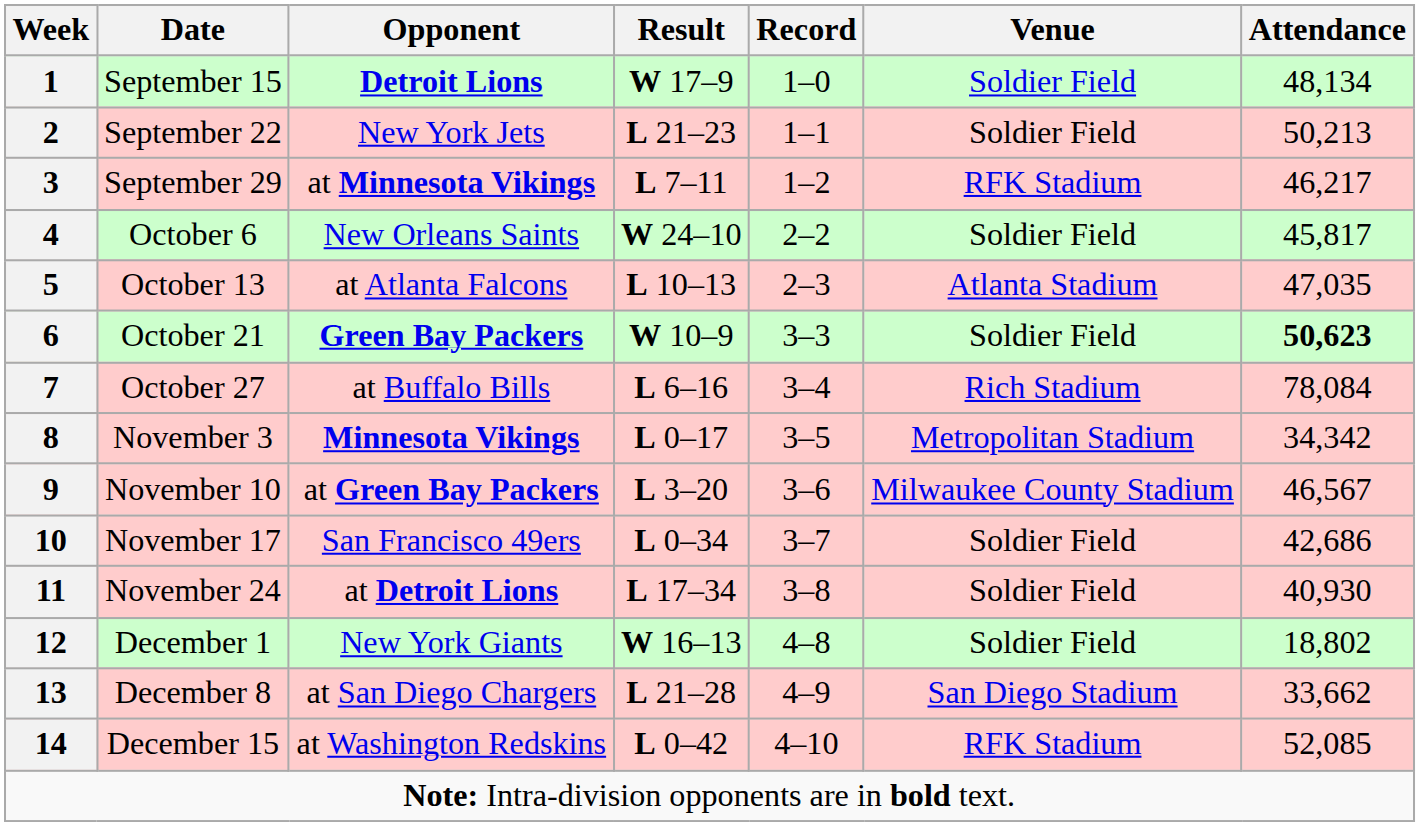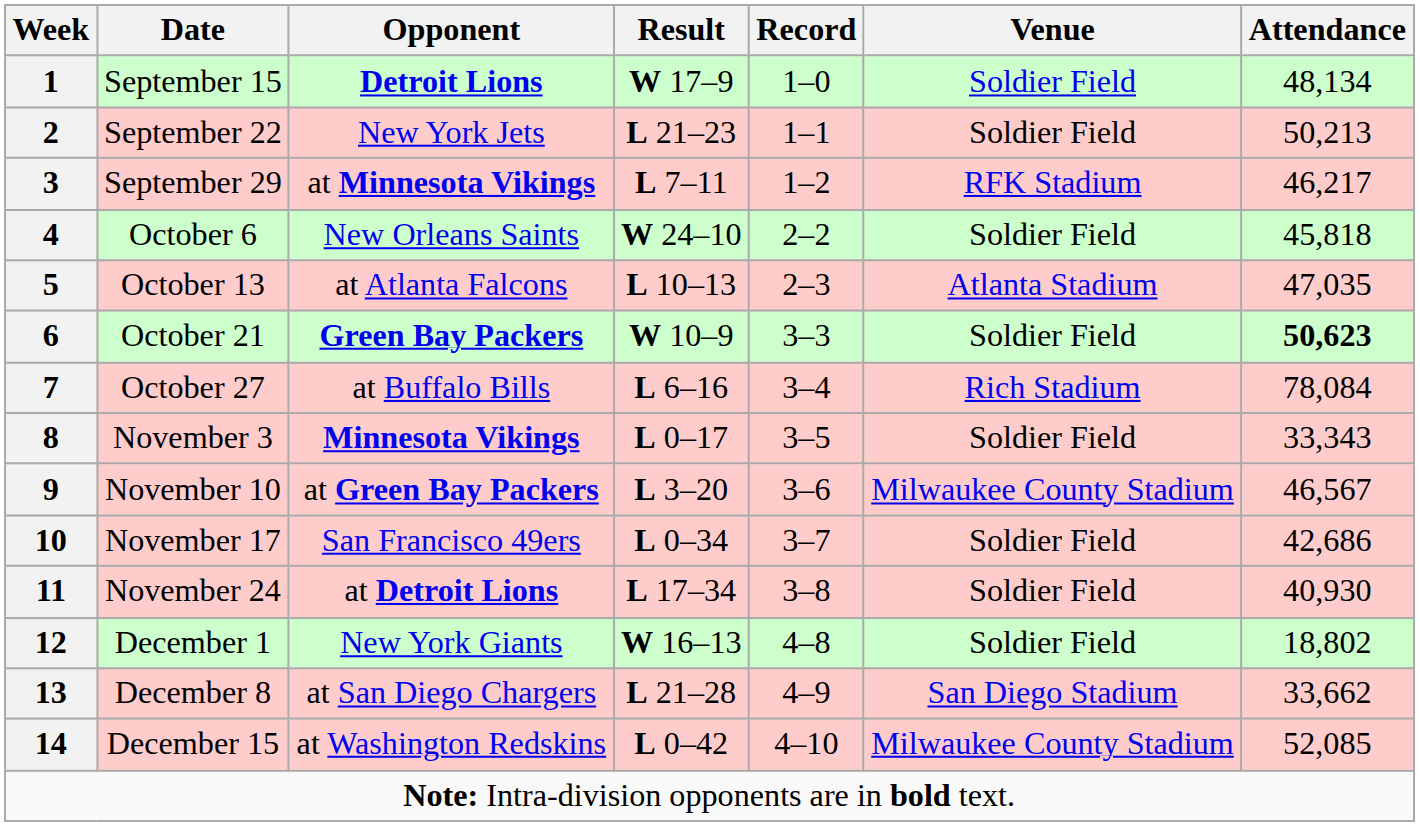4 | Attendance: 45,817 -> 45,818
8 | Venue: Metropolitan Stadium -> Soldier Field
8 | Attendance: 34,342 -> 33,343
14 | Venue: RFK Stadium -> Milwaukee County Stadium
